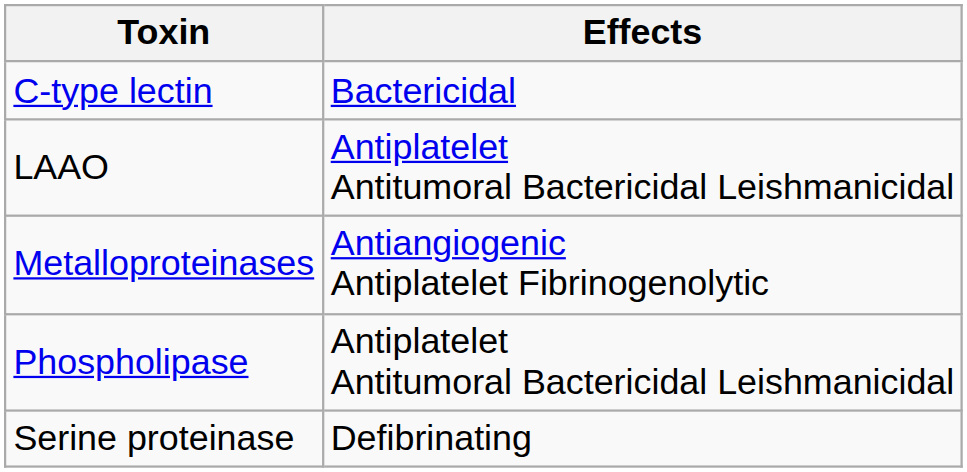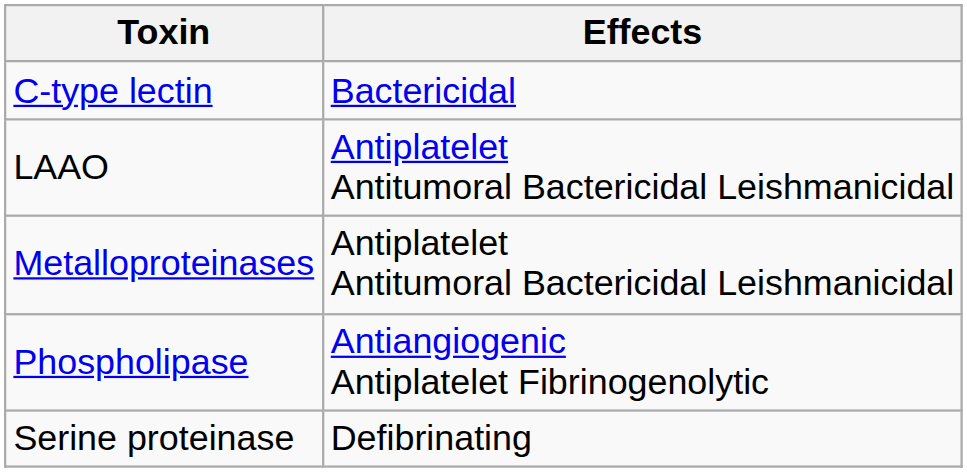Metalloproteinases | Effects: Antiangiogenic Antiplatelet Fibrinogenolytic -> Antiplatelet Antitumoral Bactericidal Leishmanicidal
Phospholipase | Effects: Antiplatelet Antitumoral Bactericidal Leishmanicidal -> Antiangiogenic Antiplatelet Fibrinogenolytic
